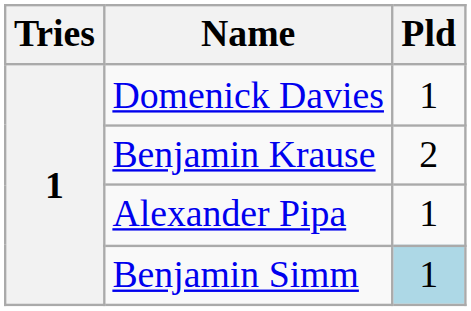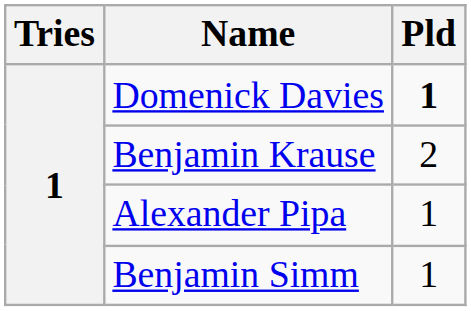Domenick Davies | Pld: normal -> bold
Benjamin Simm | Pld: lightblue background -> no background
